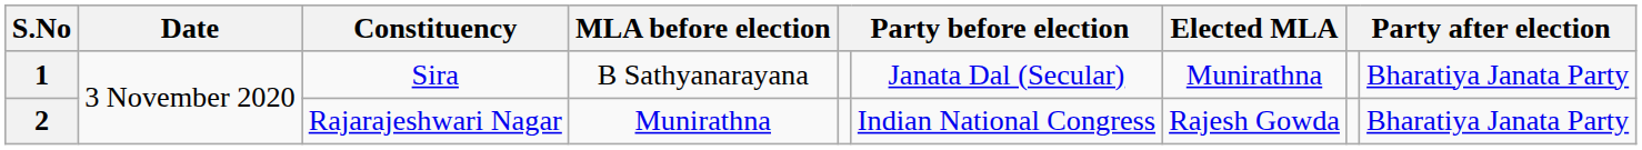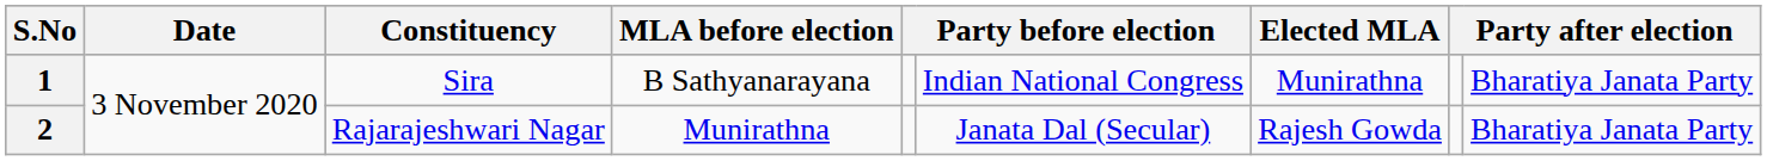1 | column 6: Janata Dal (Secular) -> Indian National Congress
2 | column 6: Indian National Congress -> Janata Dal (Secular)
